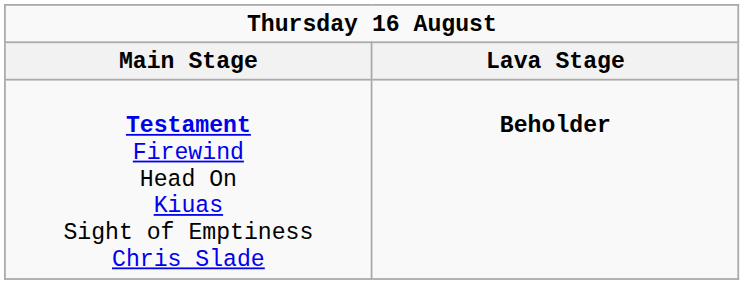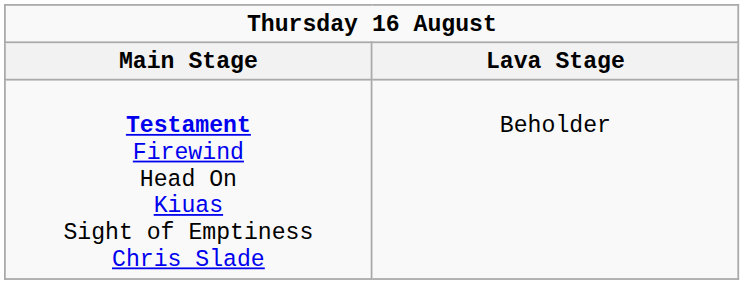row 3 | Lava Stage: bold -> normal
